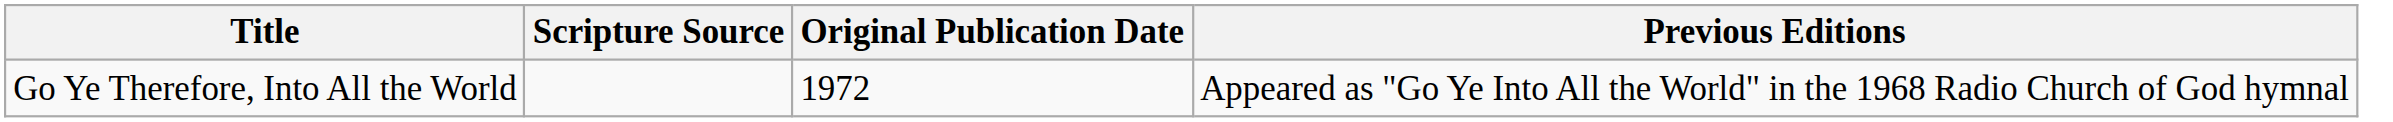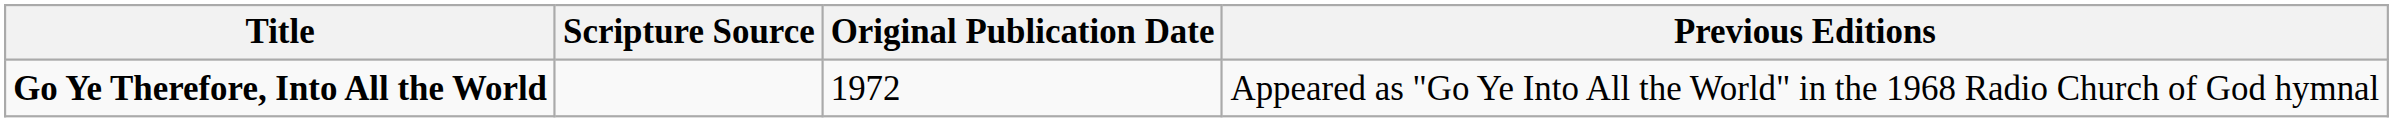row 2 | Title: normal -> bold
